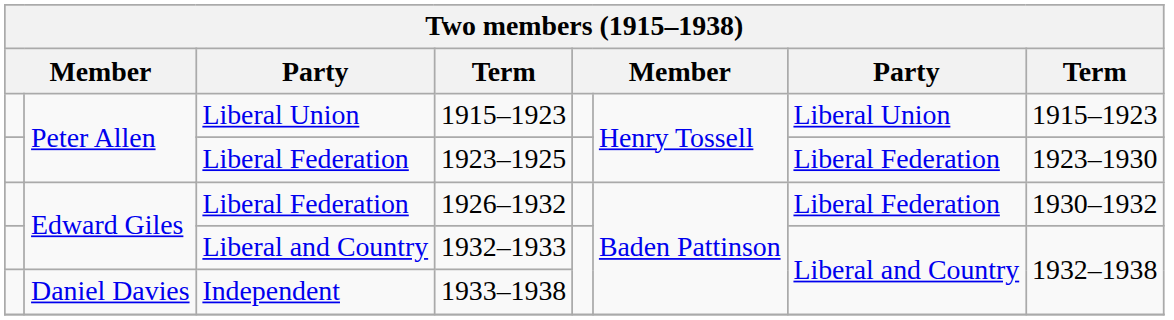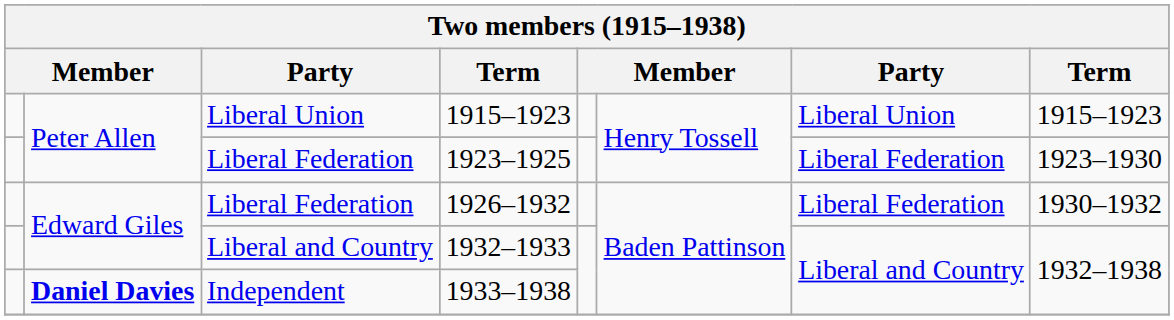1933–1938 | column 2: normal -> bold
